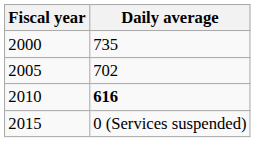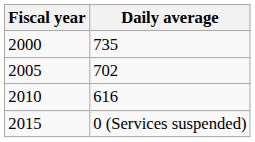2010 | Daily average: bold -> normal
